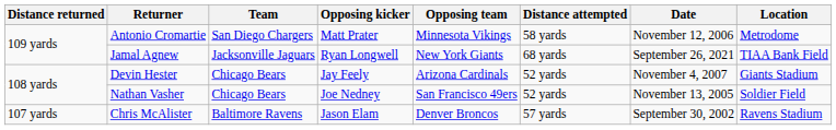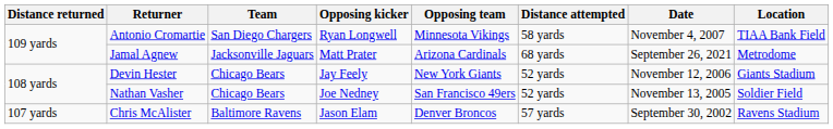Antonio Cromartie | Opposing kicker: Matt Prater -> Ryan Longwell
Antonio Cromartie | Date: November 12, 2006 -> November 4, 2007
Antonio Cromartie | Location: Metrodome -> TIAA Bank Field
Jamal Agnew | Opposing kicker: Ryan Longwell -> Matt Prater
Jamal Agnew | Opposing team: New York Giants -> Arizona Cardinals
Jamal Agnew | Location: TIAA Bank Field -> Metrodome
Devin Hester | Opposing team: Arizona Cardinals -> New York Giants
Devin Hester | Date: November 4, 2007 -> November 12, 2006
